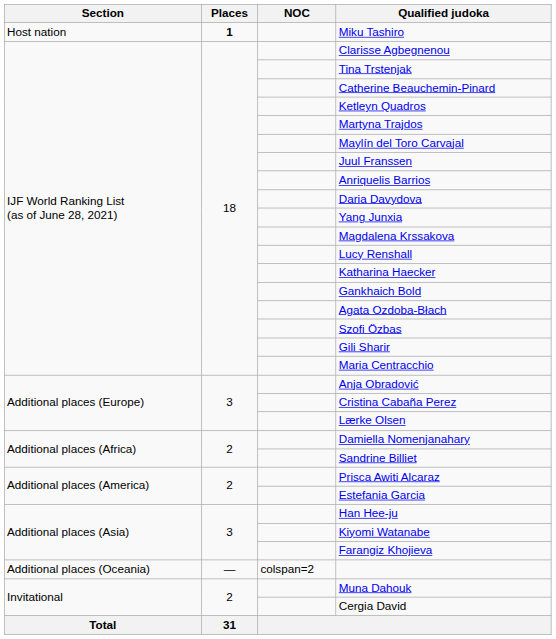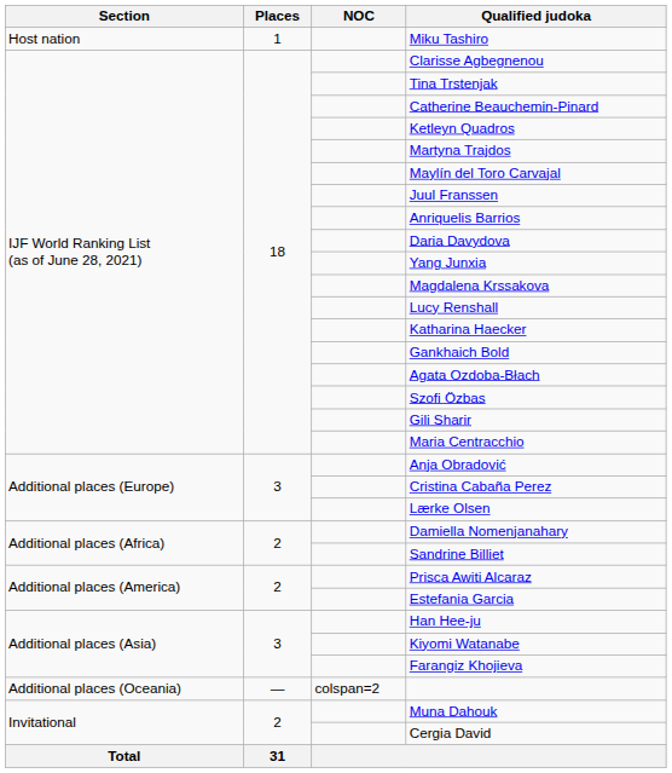Miku Tashiro | Places: bold -> normal
